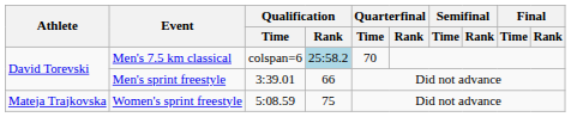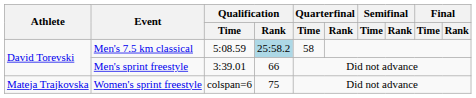Men's 7.5 km classical | Qualification / Time: colspan=6 -> 5:08.59
Men's 7.5 km classical | Quarterfinal / Time: 70 -> 58
Women's sprint freestyle | Qualification / Time: 5:08.59 -> colspan=6
